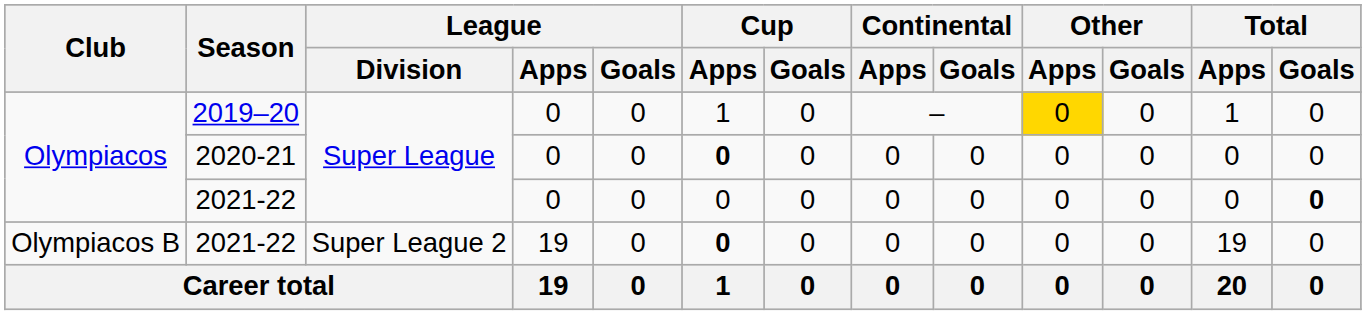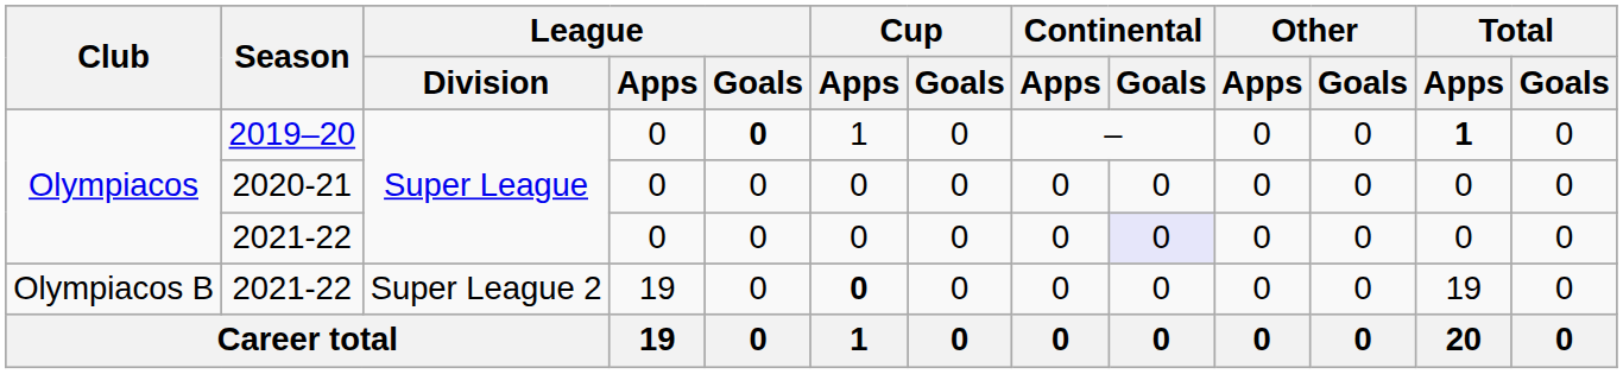2019–20 | League / Goals: normal -> bold
2019–20 | Other / Apps: gold background -> no background
2019–20 | Total / Apps: normal -> bold
2020-21 | Cup / Apps: bold -> normal
Olympiacos / 2021-22 | Continental / Goals: no background -> lavender background
Olympiacos / 2021-22 | Total / Goals: bold -> normal
